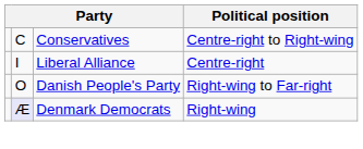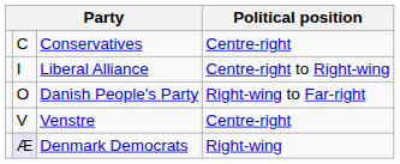Conservatives | Political position: Centre-right to Right-wing -> Centre-right
Liberal Alliance | Political position: Centre-right -> Centre-right to Right-wing
+ row: V | Venstre | Centre-right
